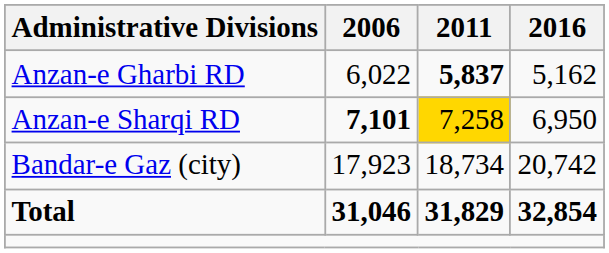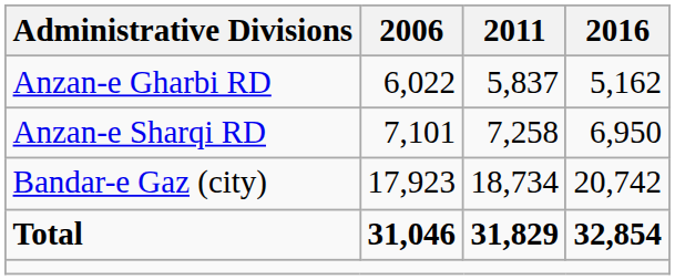Anzan-e Gharbi RD | 2011: bold -> normal
Anzan-e Sharqi RD | 2006: bold -> normal
Anzan-e Sharqi RD | 2011: gold background -> no background
